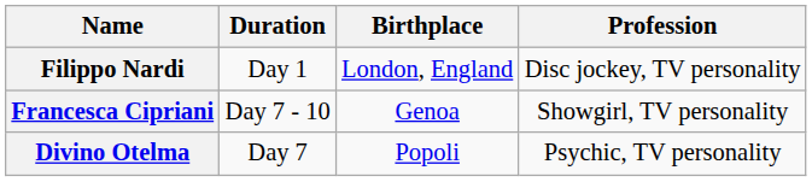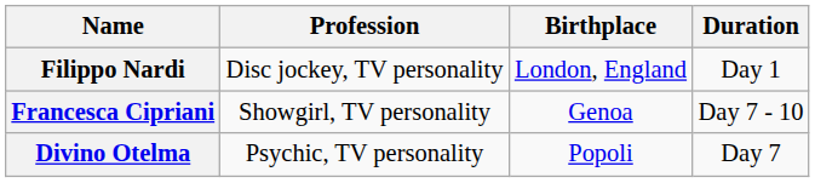columns swapped: Profession <-> Duration
